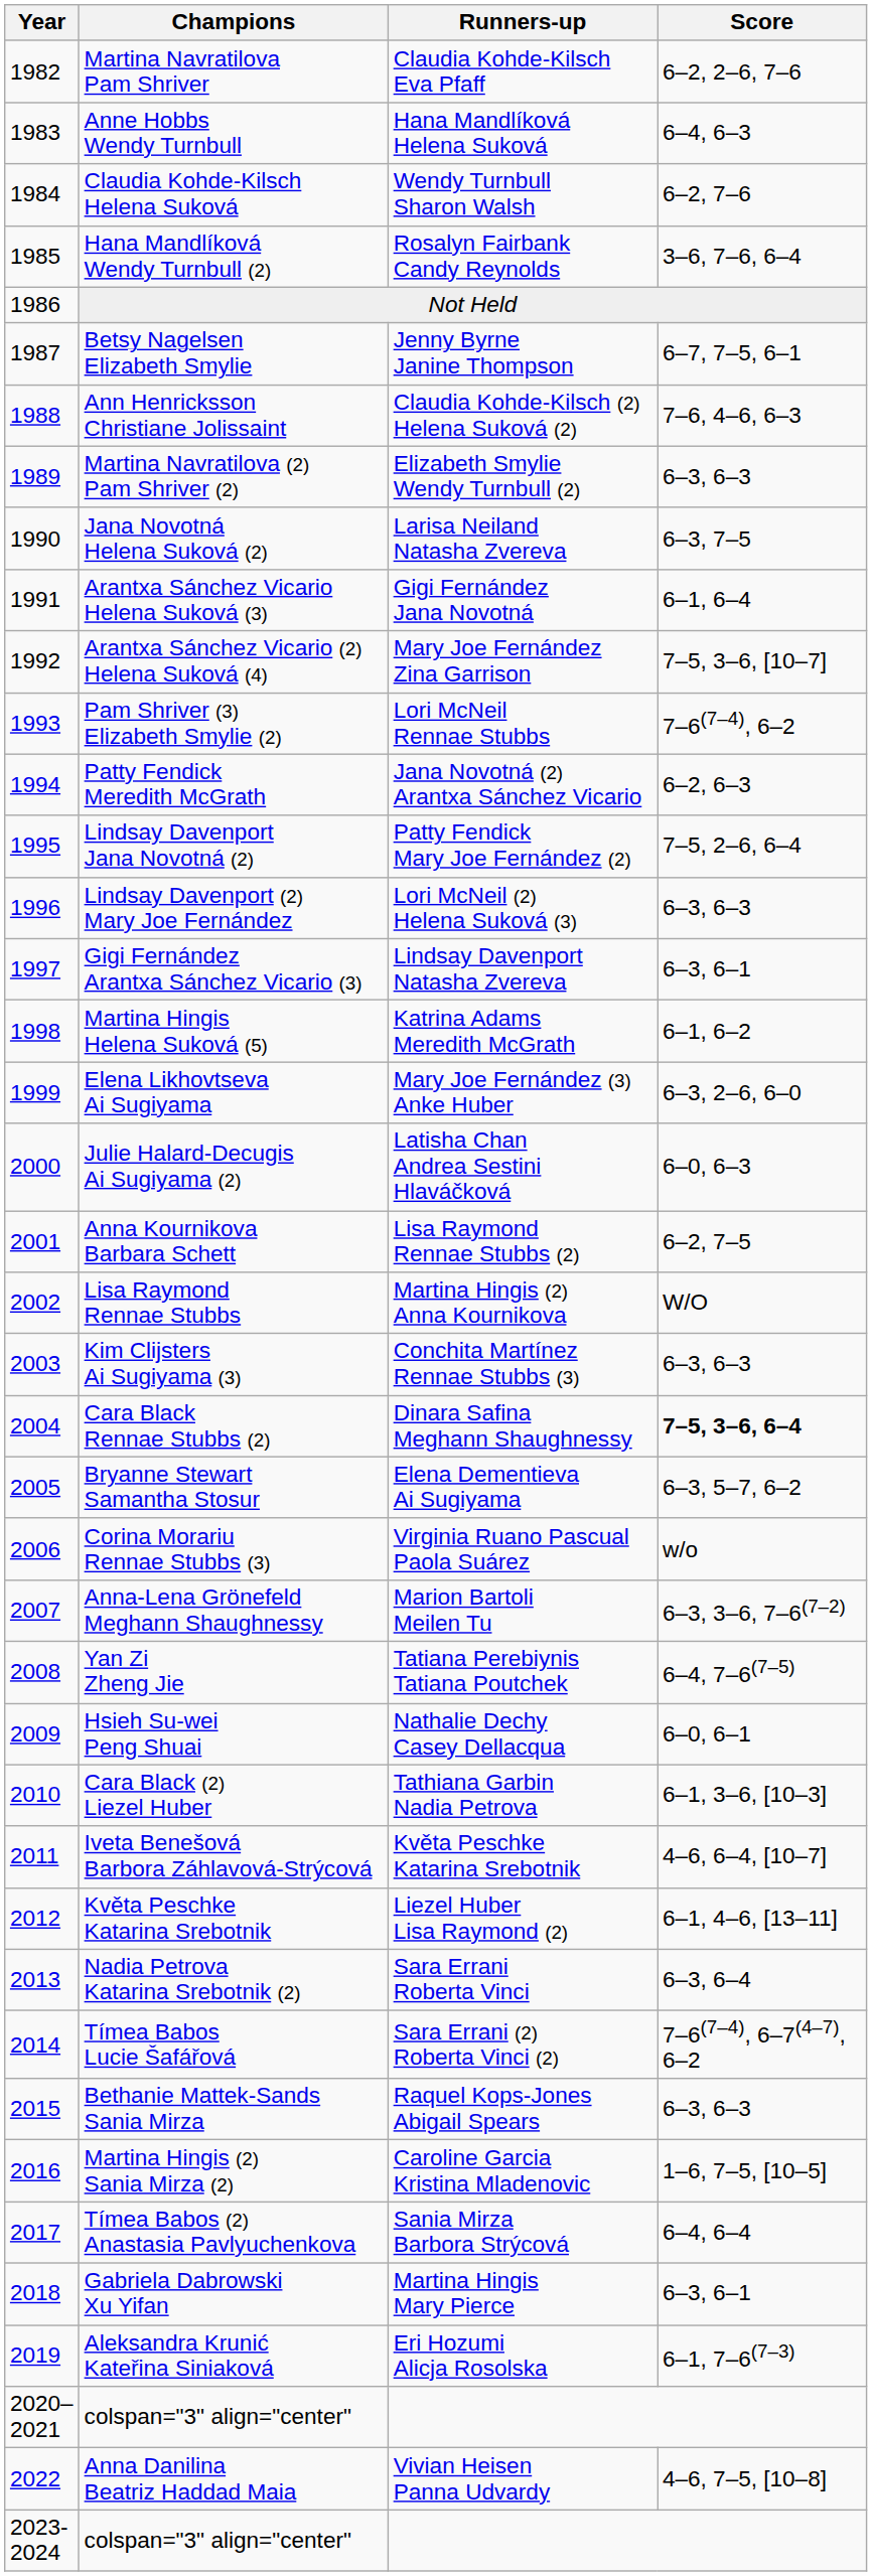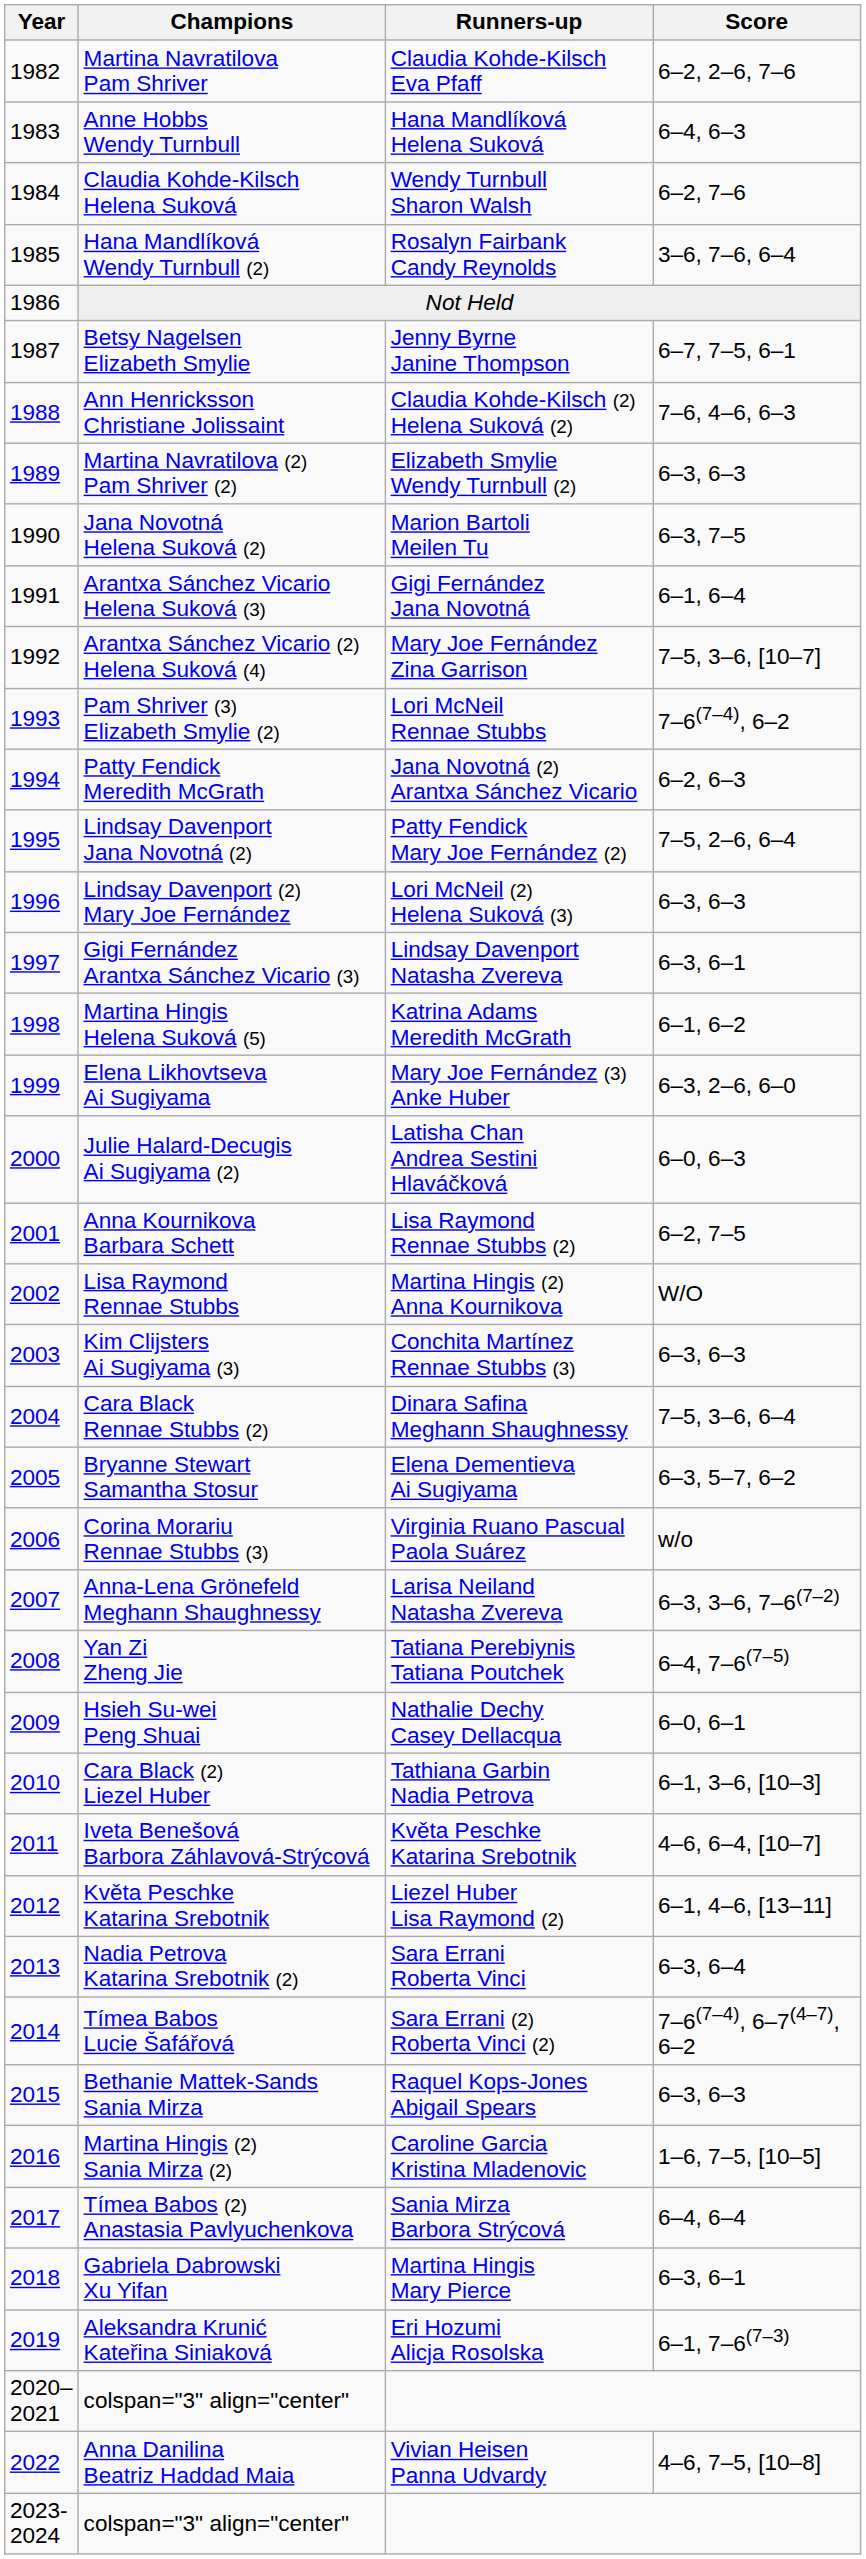Jana Novotná Helena Suková (2) | Runners-up: Larisa Neiland Natasha Zvereva -> Marion Bartoli Meilen Tu
Cara Black Rennae Stubbs (2) | Score: bold -> normal
Anna-Lena Grönefeld Meghann Shaughnessy | Runners-up: Marion Bartoli Meilen Tu -> Larisa Neiland Natasha Zvereva
